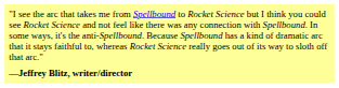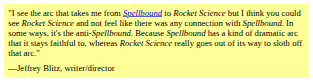row 2 | column 1: bold -> normal
